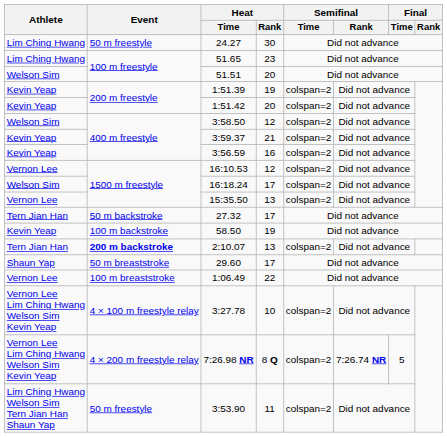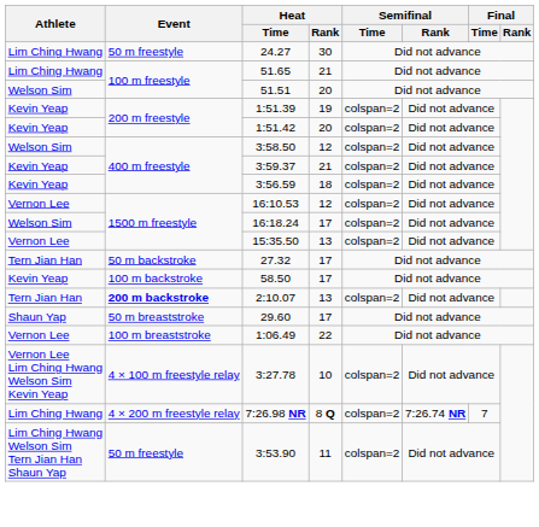51.65 | Heat / Rank: 23 -> 21
3:56.59 | Heat / Rank: 16 -> 18
58.50 | Heat / Rank: 19 -> 17
7:26.98 NR | Athlete: Vernon Lee Lim Ching Hwang Welson Sim Kevin Yeap -> Lim Ching Hwang
7:26.98 NR | Final / Time: 5 -> 7
